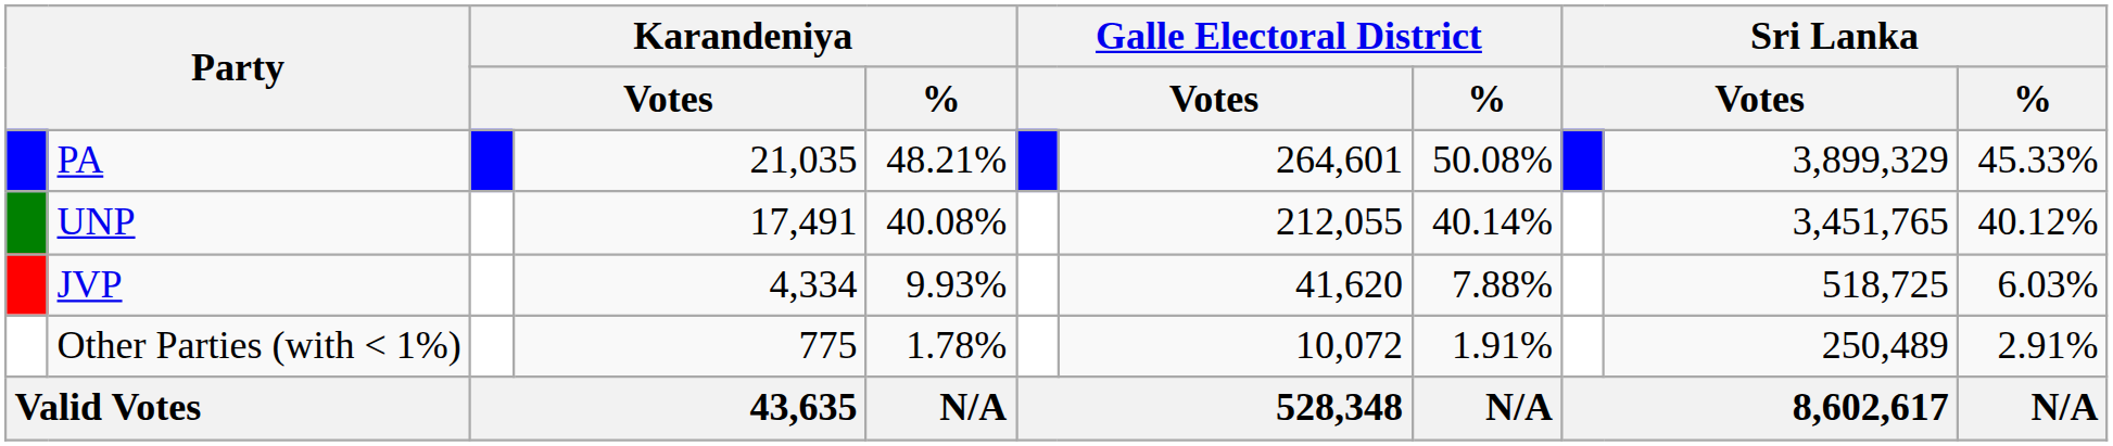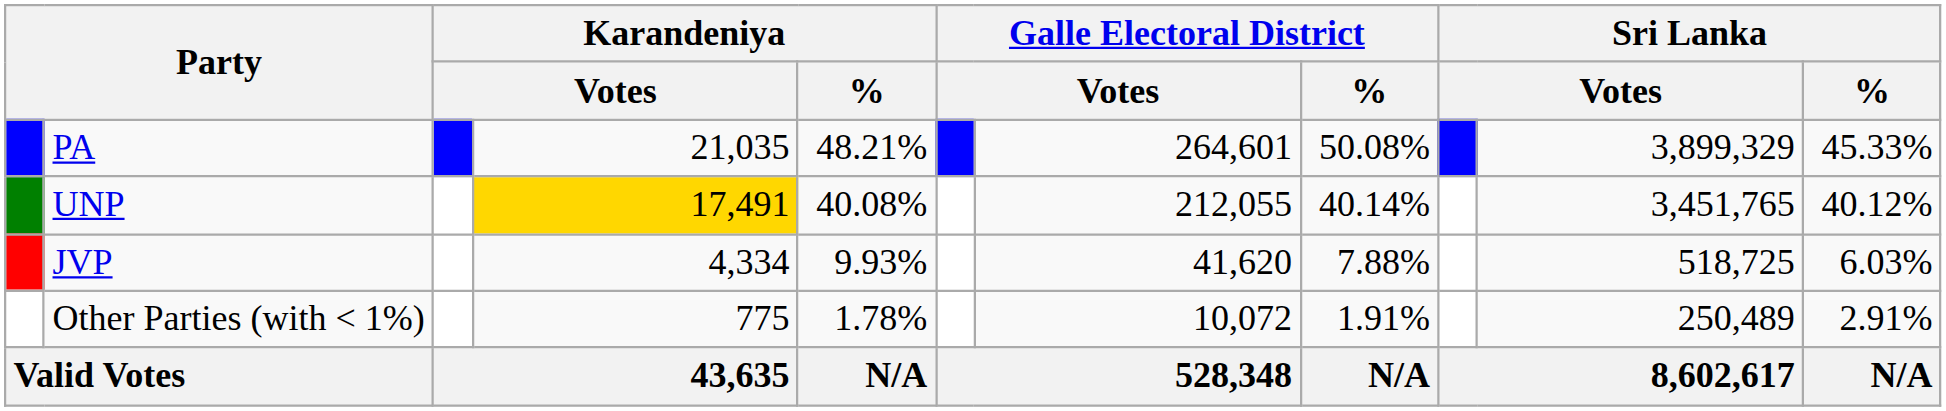UNP | column 4: no background -> gold background
